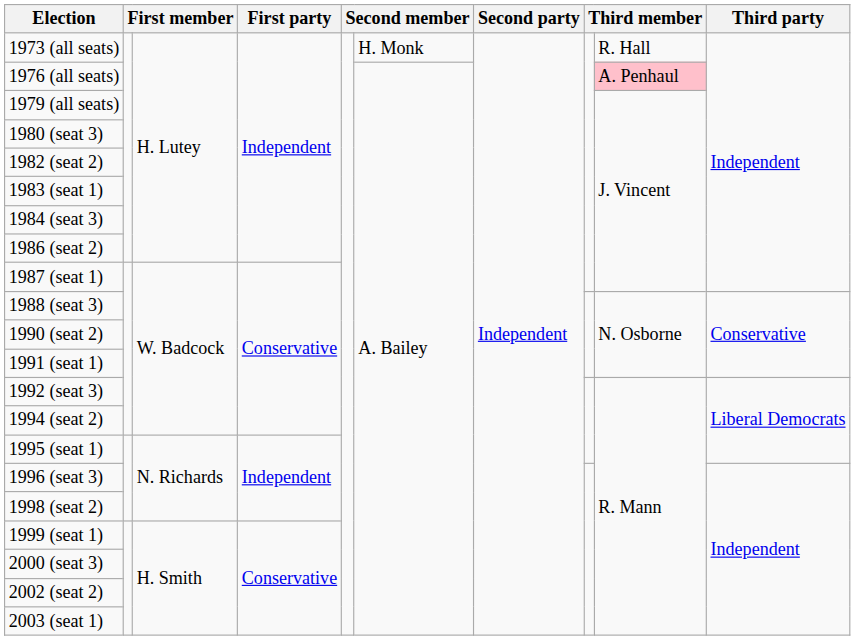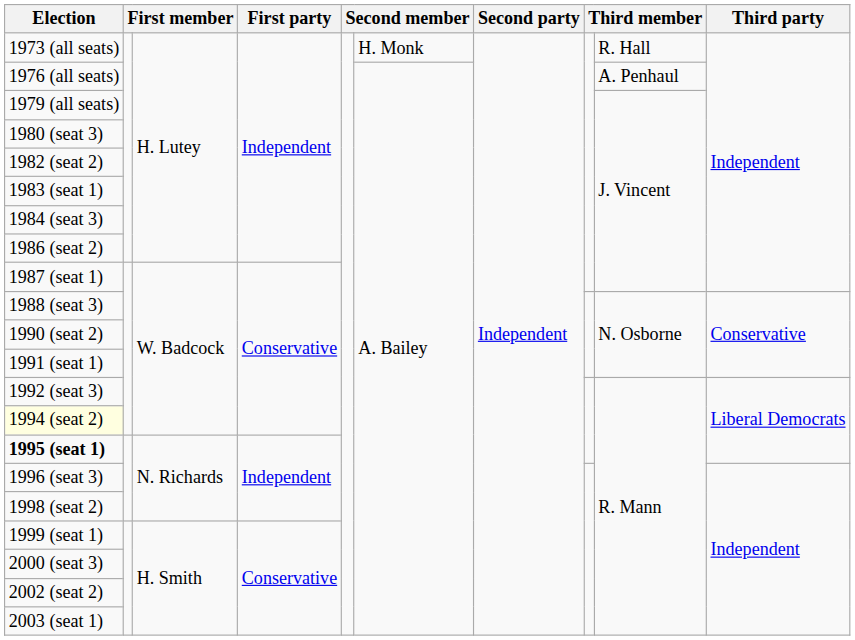1976 (all seats) | column 9: pink background -> no background
1994 (seat 2) | Election: no background -> lightyellow background
1995 (seat 1) | Election: normal -> bold
